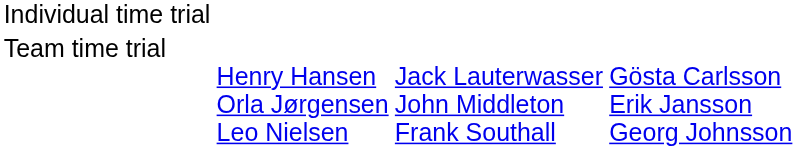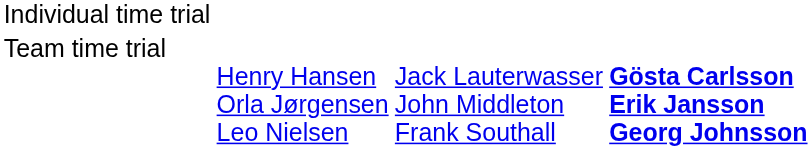Team time trial | column 4: normal -> bold
